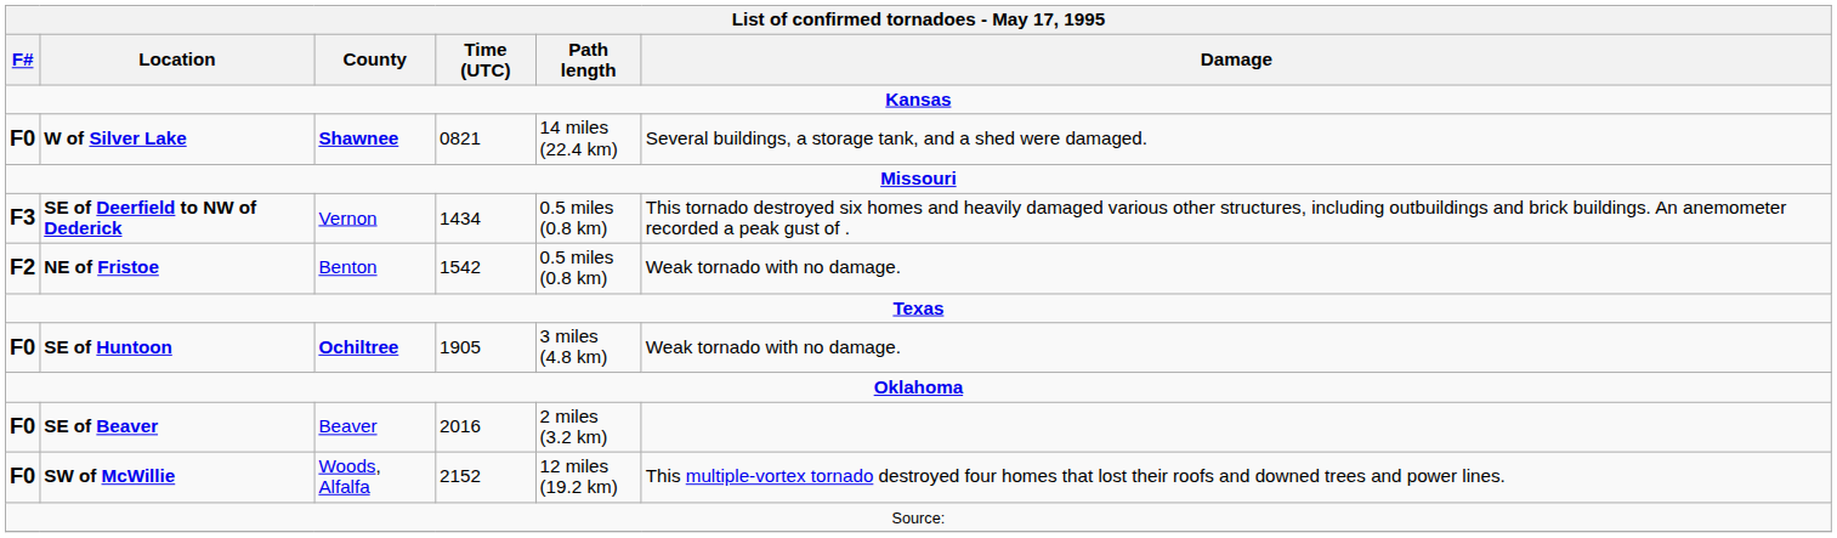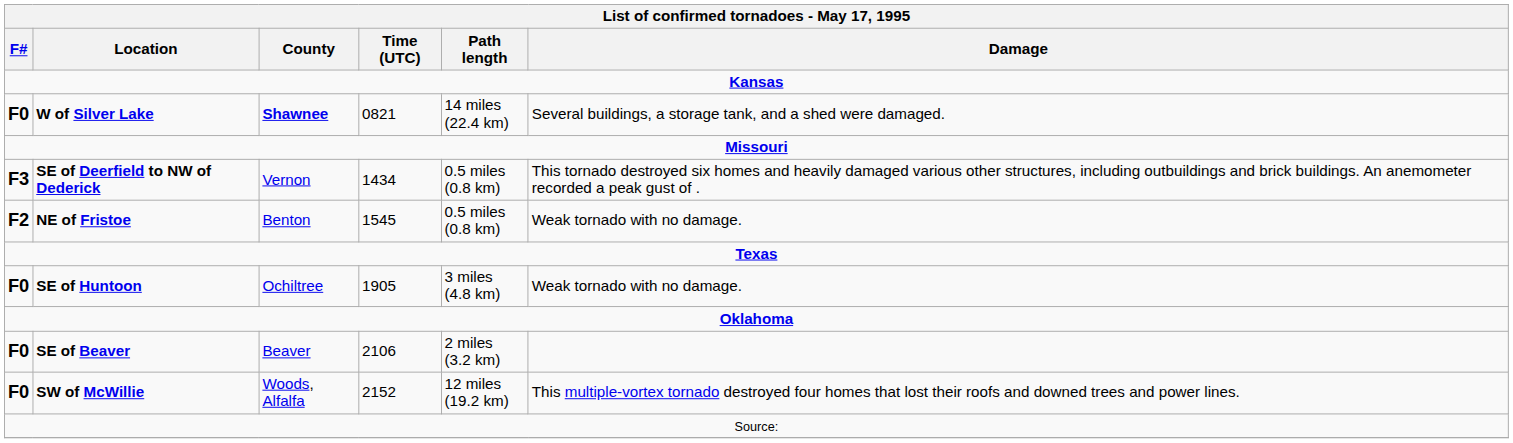NE of Fristoe | List of confirmed tornadoes - May 17, 1995 / Time (UTC): 1542 -> 1545
SE of Huntoon | List of confirmed tornadoes - May 17, 1995 / County: bold -> normal
SE of Beaver | List of confirmed tornadoes - May 17, 1995 / Time (UTC): 2016 -> 2106
